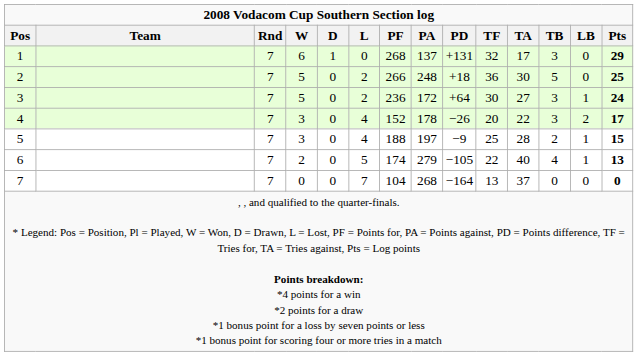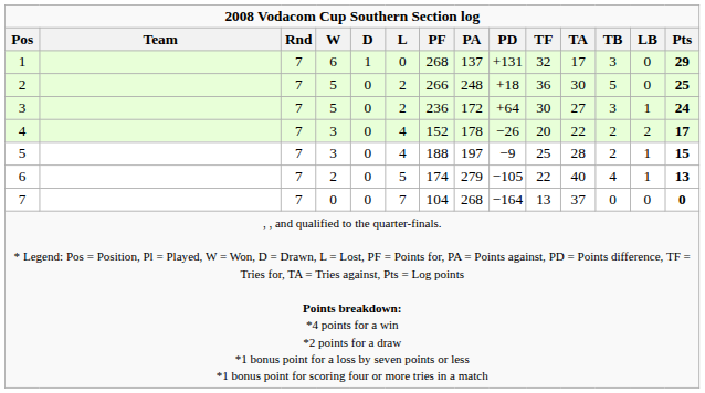row 6 | TB: 3 -> 2
